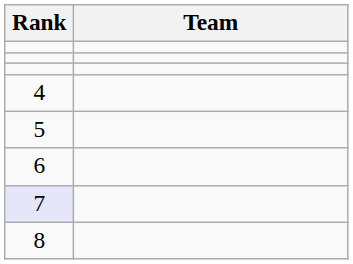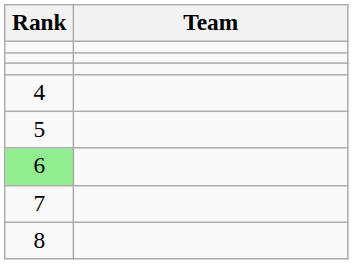row 7 | Rank: no background -> lightgreen background
row 8 | Rank: lavender background -> no background
